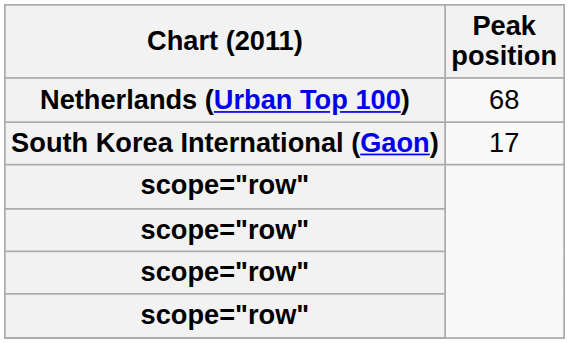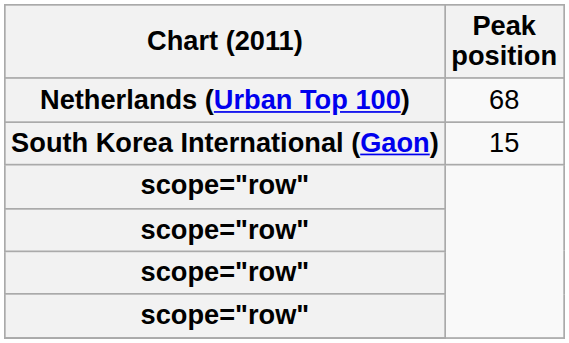South Korea International (Gaon) | Peak position: 17 -> 15
